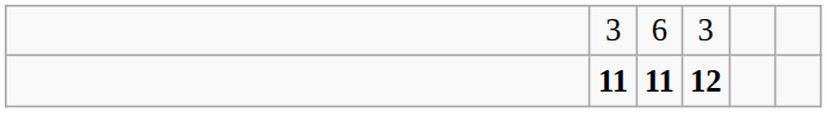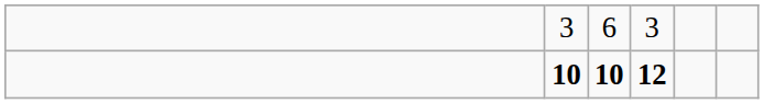row 2 | column 2: 11 -> 10
row 2 | column 3: 11 -> 10
